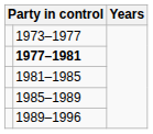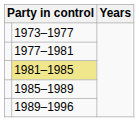1977–1981 | column 2: bold -> normal
1981–1985 | column 2: no background -> khaki background
